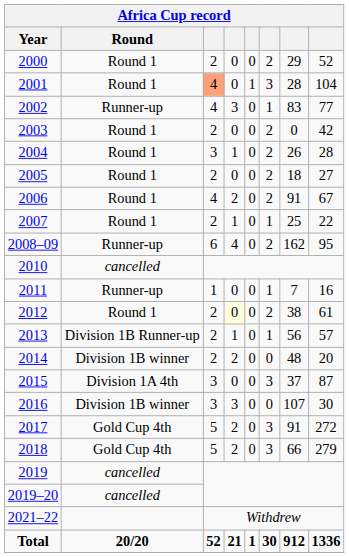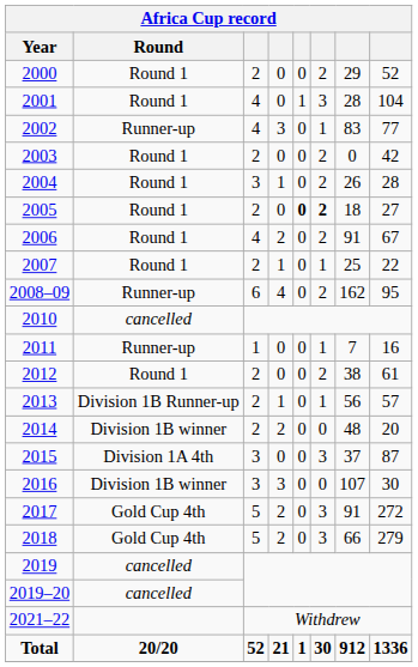2001 | column 3: lightsalmon background -> no background
2005 | column 5: normal -> bold
2005 | column 6: normal -> bold
2012 | column 4: lightyellow background -> no background
